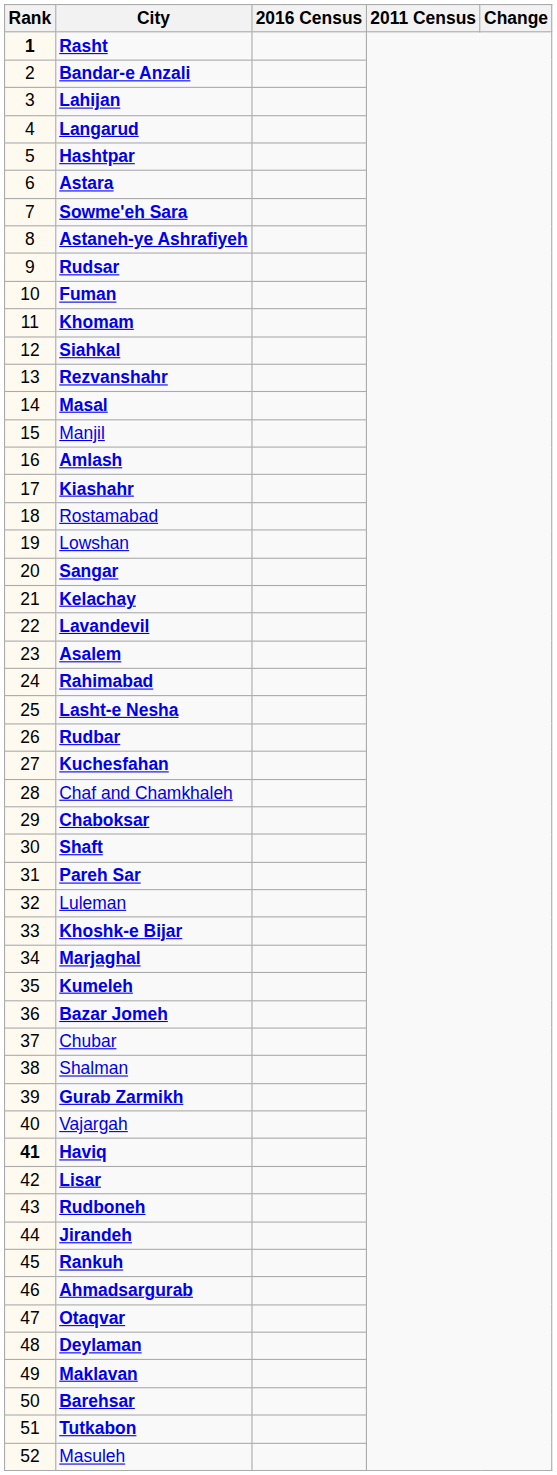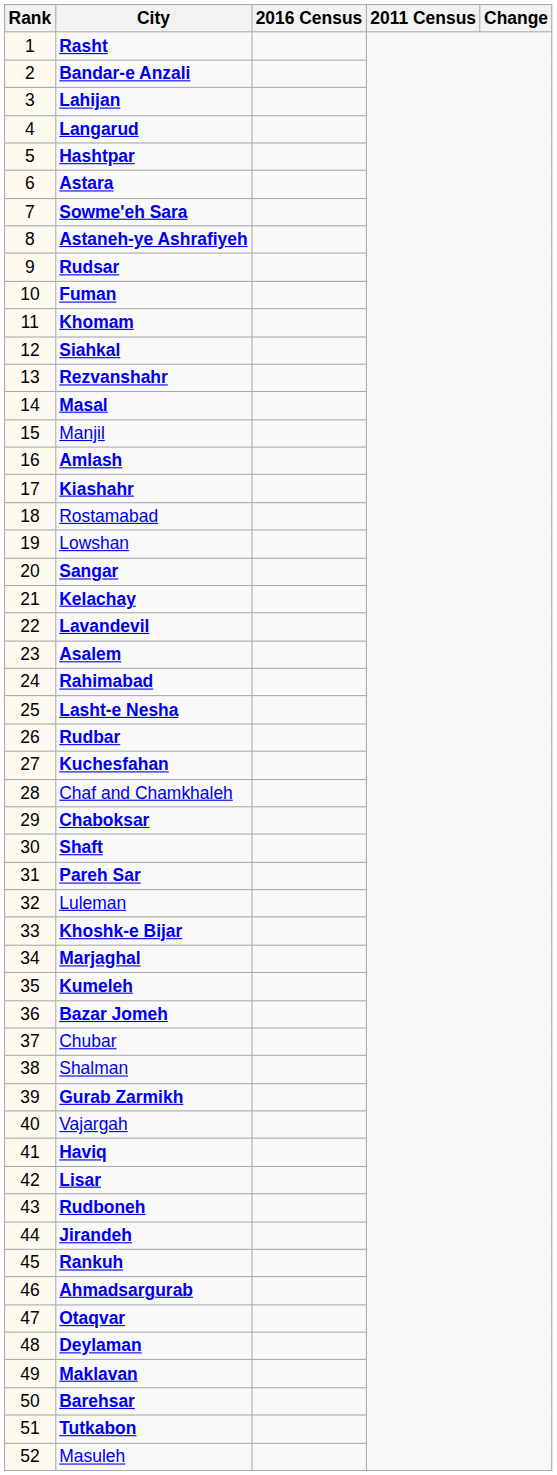Rasht | Rank: bold -> normal
Haviq | Rank: bold -> normal
